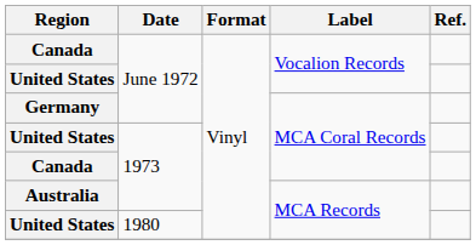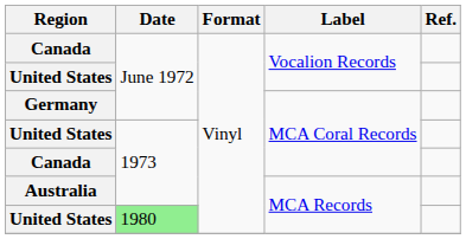United States / 1980 | Date: no background -> lightgreen background
